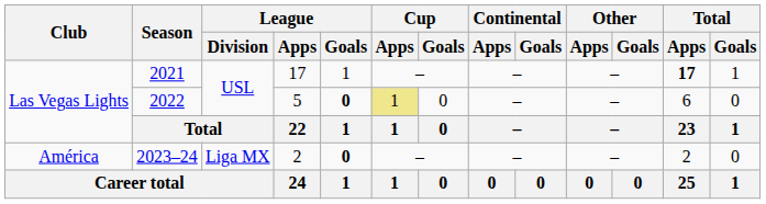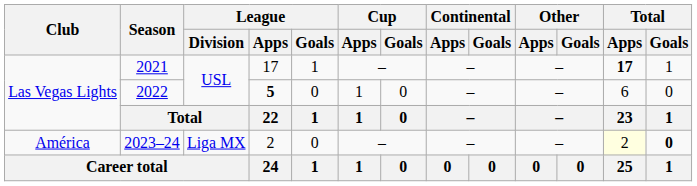2022 | League / Apps: normal -> bold
2022 | League / Goals: bold -> normal
2022 | Cup / Apps: khaki background -> no background
2023–24 | League / Goals: bold -> normal
2023–24 | Total / Apps: no background -> lightyellow background
2023–24 | Total / Goals: normal -> bold
